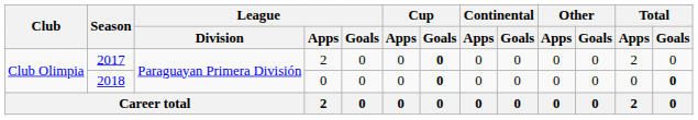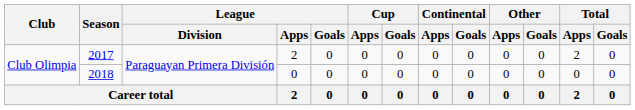2017 | Cup / Goals: bold -> normal
2018 | Cup / Goals: bold -> normal
2018 | Total / Goals: bold -> normal
